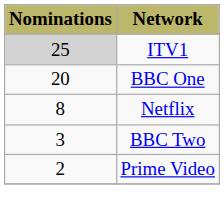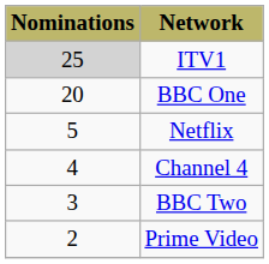Netflix | Nominations: 8 -> 5
+ row: 4 | Channel 4
